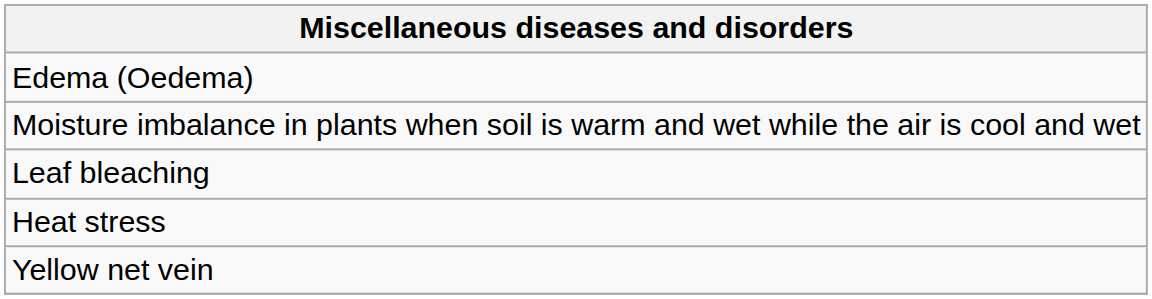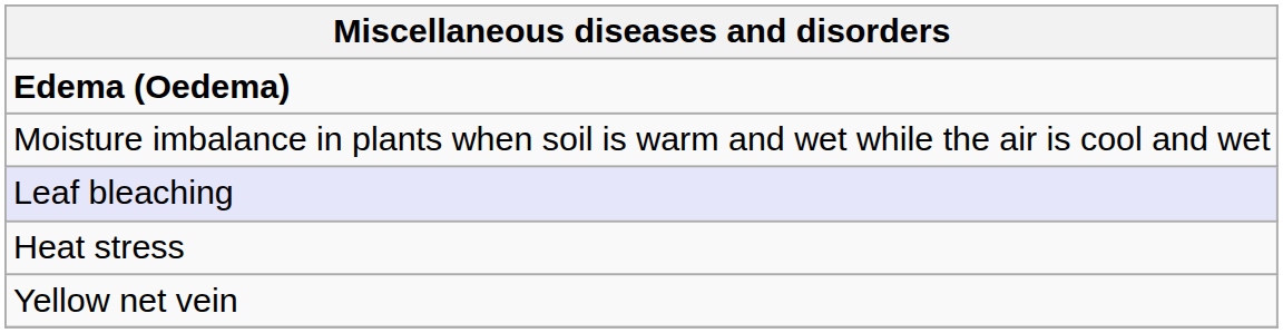Edema (Oedema) | column 1: normal -> bold
Leaf bleaching | column 1: no background -> lavender background
